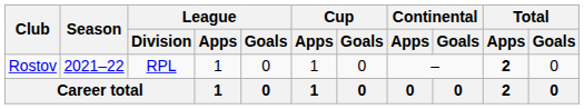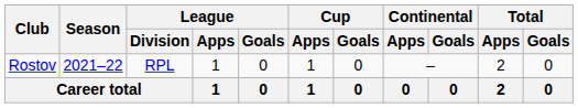Rostov | Total / Apps: bold -> normal
